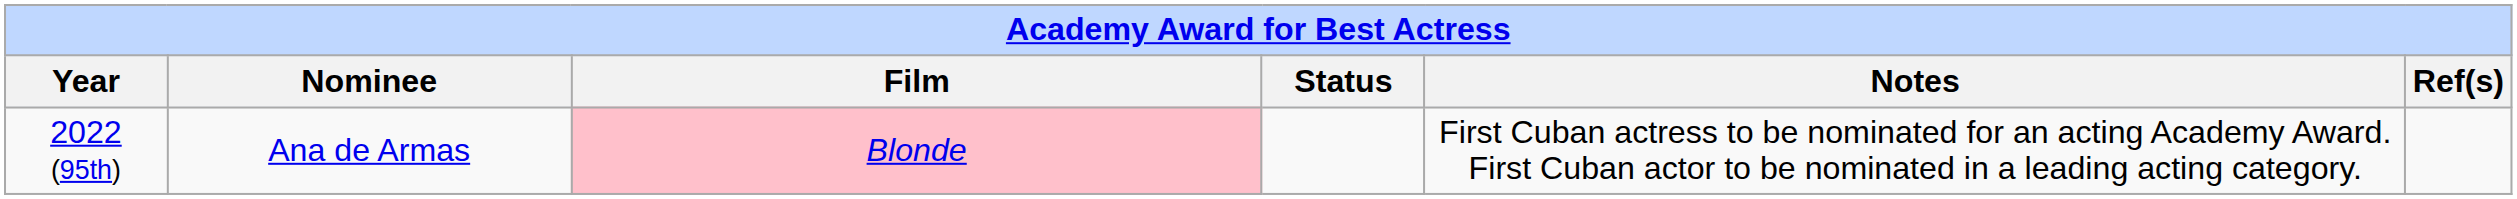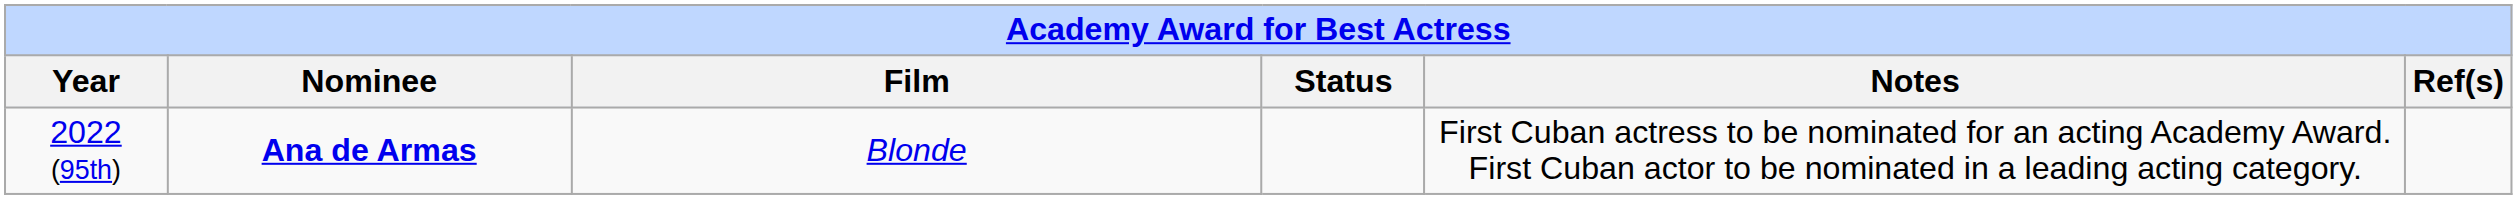2022 (95th) | Nominee: normal -> bold
2022 (95th) | Film: pink background -> no background
